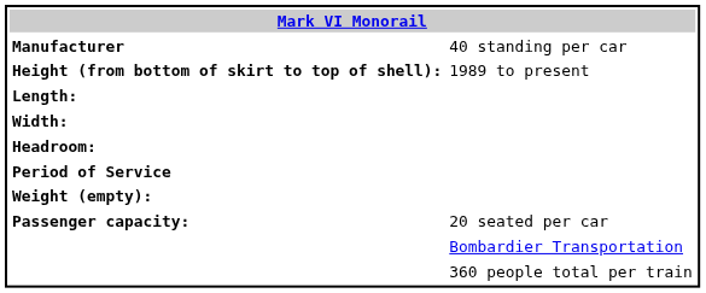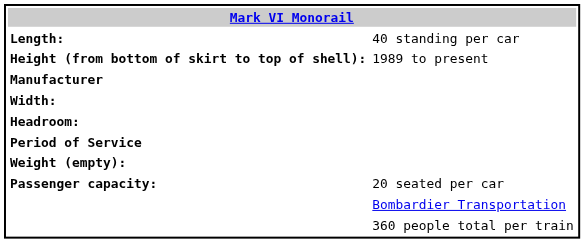row 2 | column 1: Manufacturer -> Length:
row 4 | column 1: Length: -> Manufacturer
